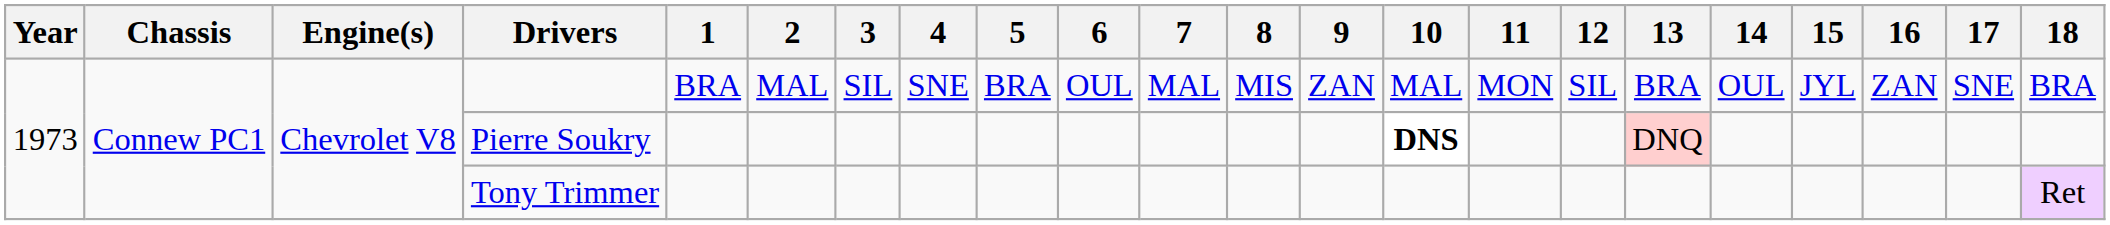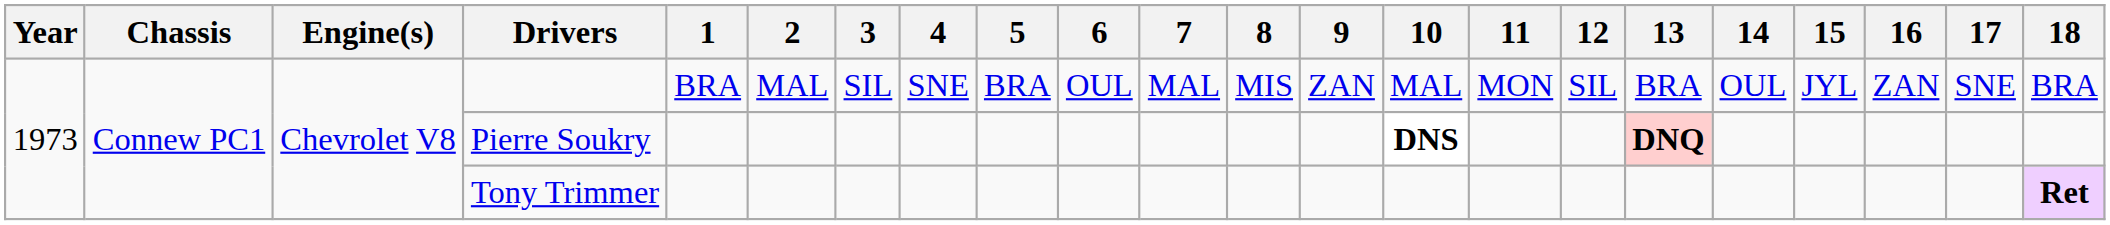Pierre Soukry | 13: normal -> bold
Tony Trimmer | 18: normal -> bold
